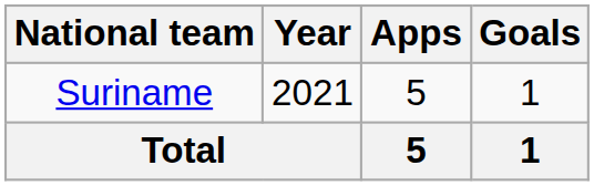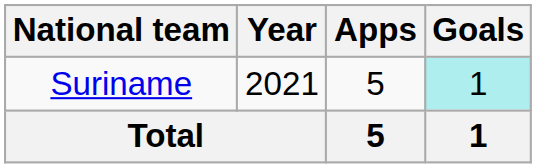Suriname | Goals: no background -> paleturquoise background
